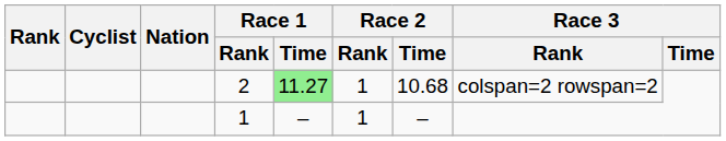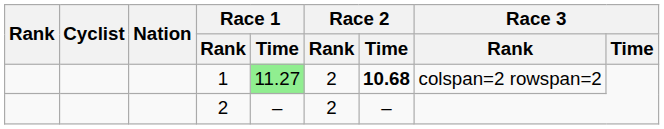row 3 | Race 1 / Rank: 2 -> 1
row 3 | Race 2 / Rank: 1 -> 2
row 3 | Race 2 / Time: normal -> bold
row 4 | Race 1 / Rank: 1 -> 2
row 4 | Race 2 / Rank: 1 -> 2
